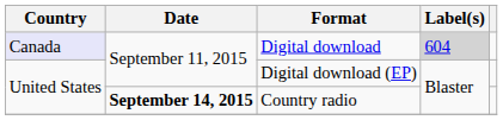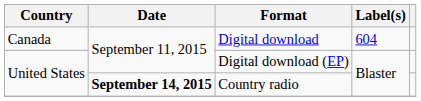Digital download | Country: lavender background -> no background
Digital download | Label(s): lightgrey background -> no background
